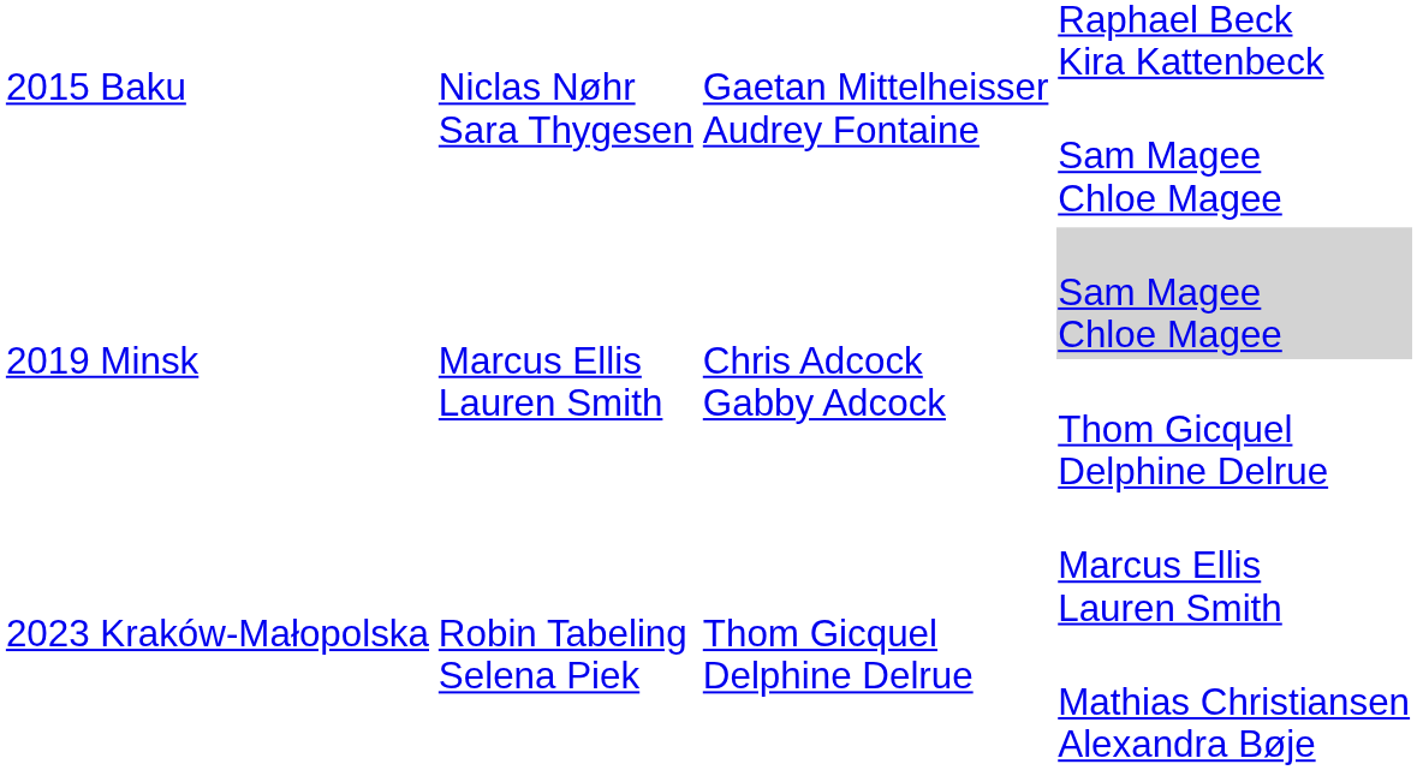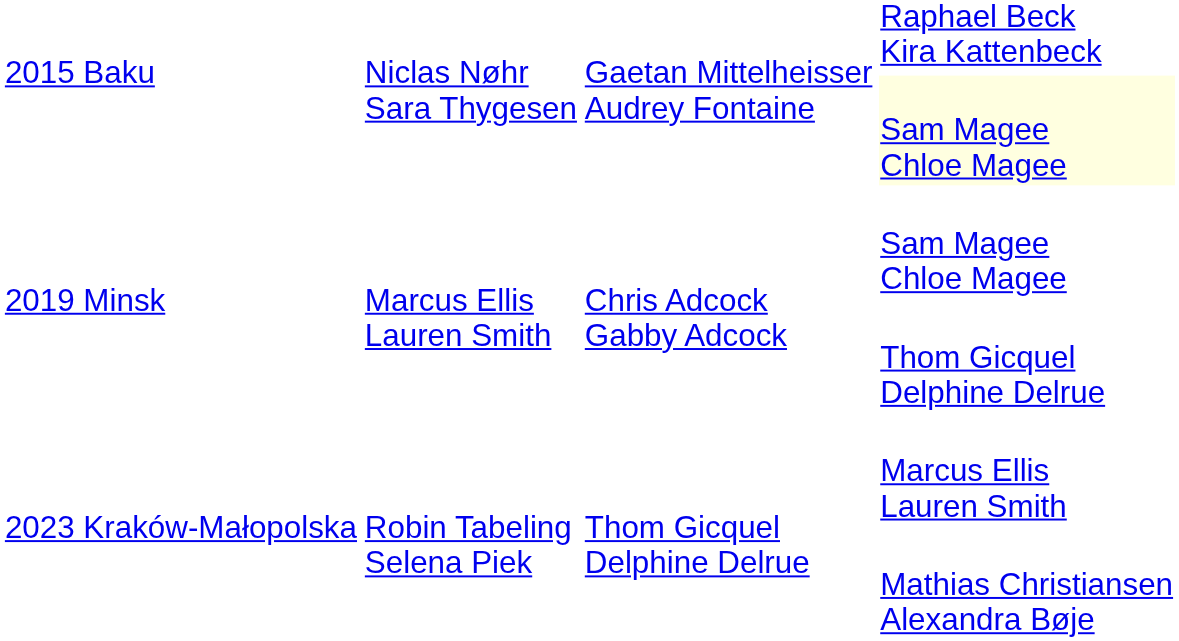2015 Baku / Sam Magee Chloe Magee | column 4: no background -> lightyellow background
2019 Minsk / Sam Magee Chloe Magee | column 4: lightgrey background -> no background
